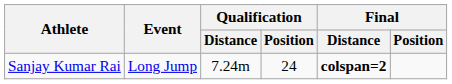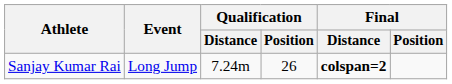Sanjay Kumar Rai | Qualification / Position: 24 -> 26
